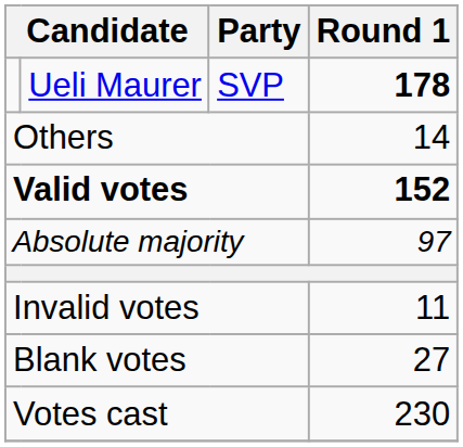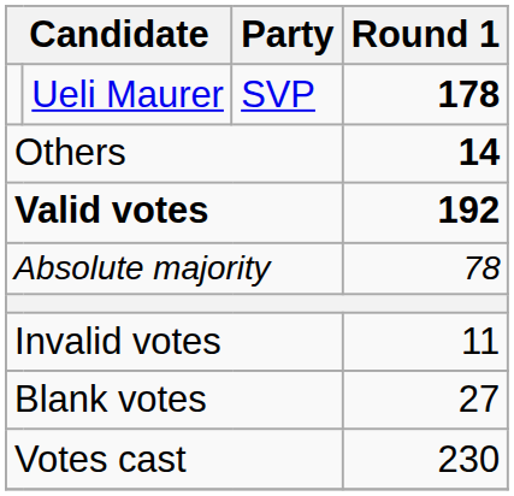Others | Round 1: normal -> bold
Valid votes | Round 1: 152 -> 192
Absolute majority | Round 1: 97 -> 78
